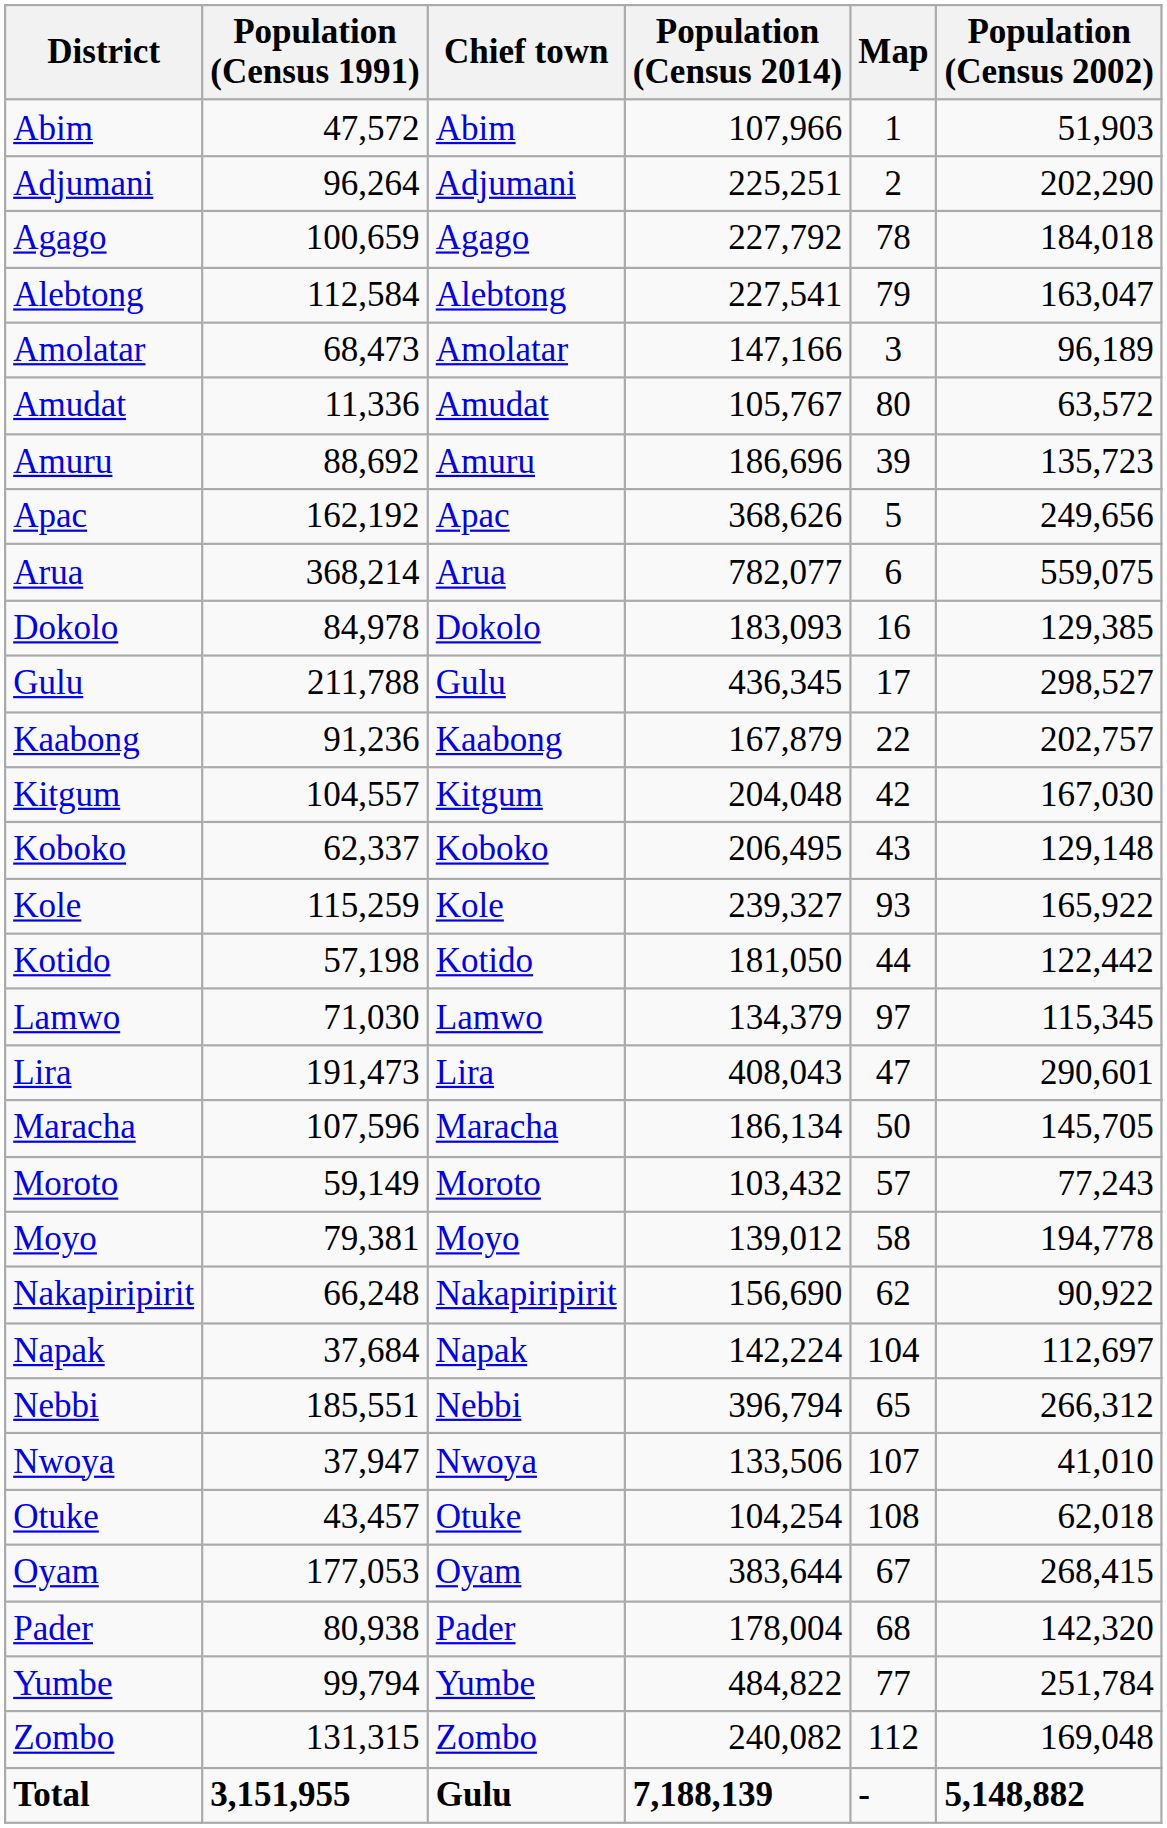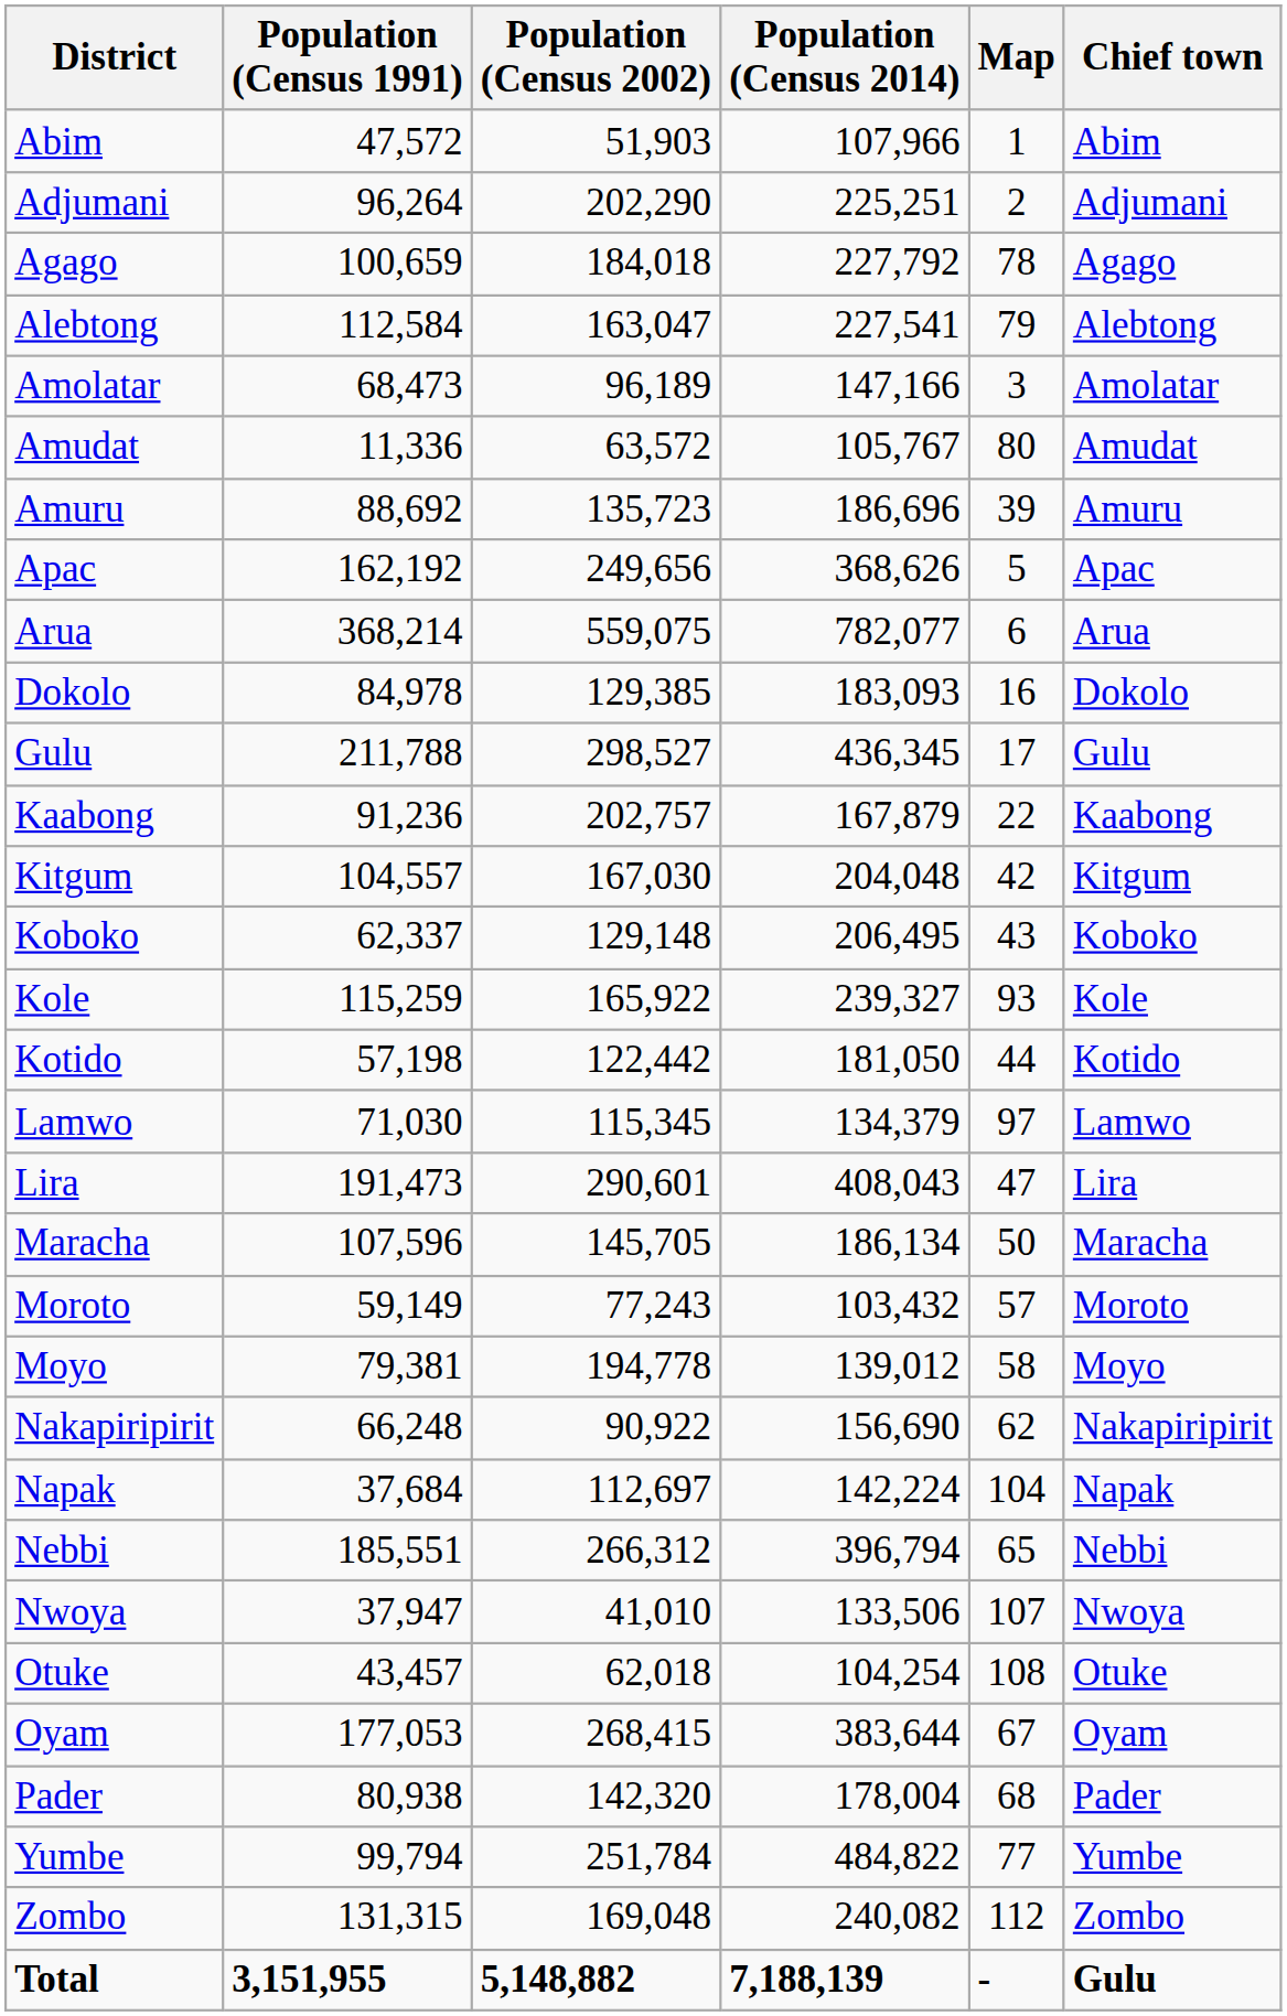columns swapped: Population (Census 2002) <-> Chief town
